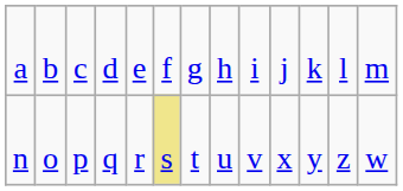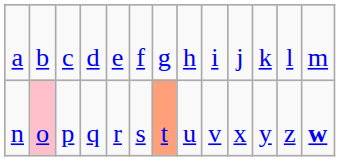n | column 2: no background -> pink background
n | column 6: khaki background -> no background
n | column 7: no background -> lightsalmon background
n | column 13: normal -> bold
